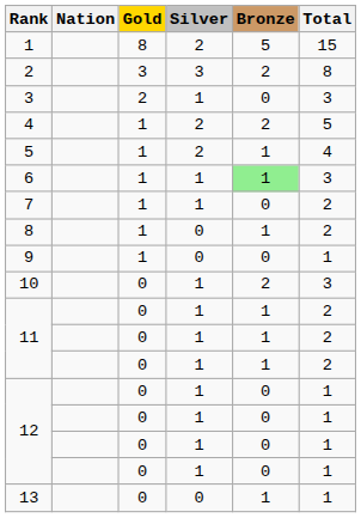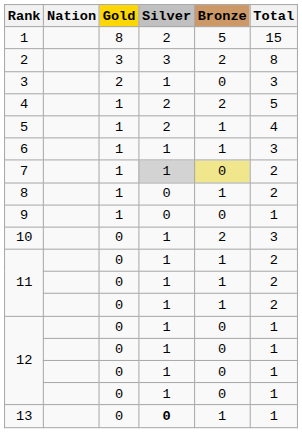6 | Bronze: lightgreen background -> no background
7 | Silver: no background -> lightgrey background
7 | Bronze: no background -> khaki background
13 | Silver: normal -> bold
